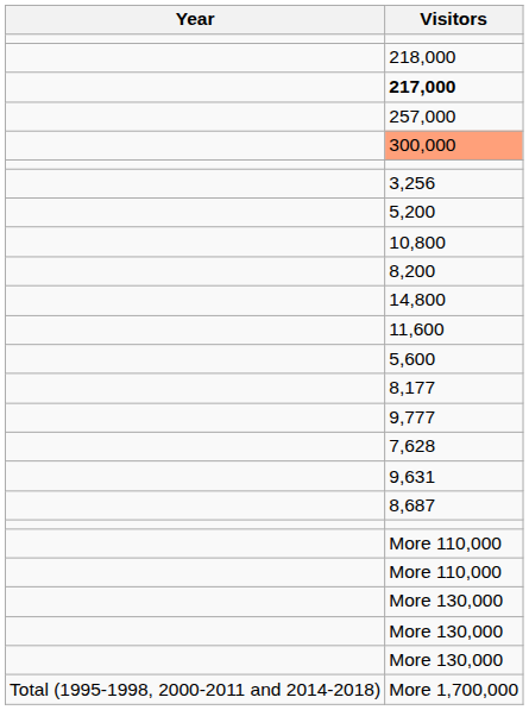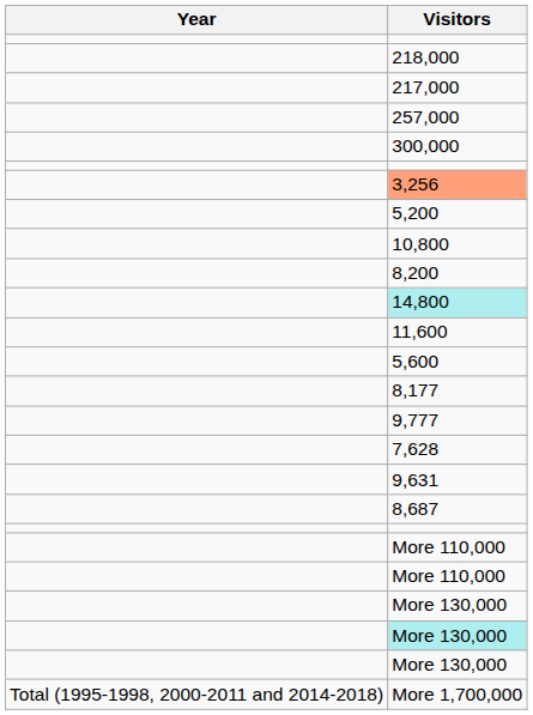row 4 | Visitors: bold -> normal
row 6 | Visitors: lightsalmon background -> no background
row 8 | Visitors: no background -> lightsalmon background
row 12 | Visitors: no background -> paleturquoise background
row 24 | Visitors: no background -> paleturquoise background
